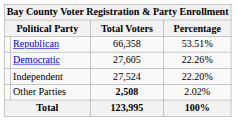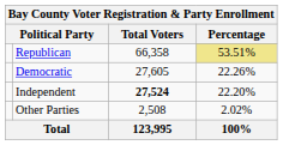Republican | Percentage: no background -> khaki background
Independent | Total Voters: normal -> bold
Other Parties | Total Voters: bold -> normal
